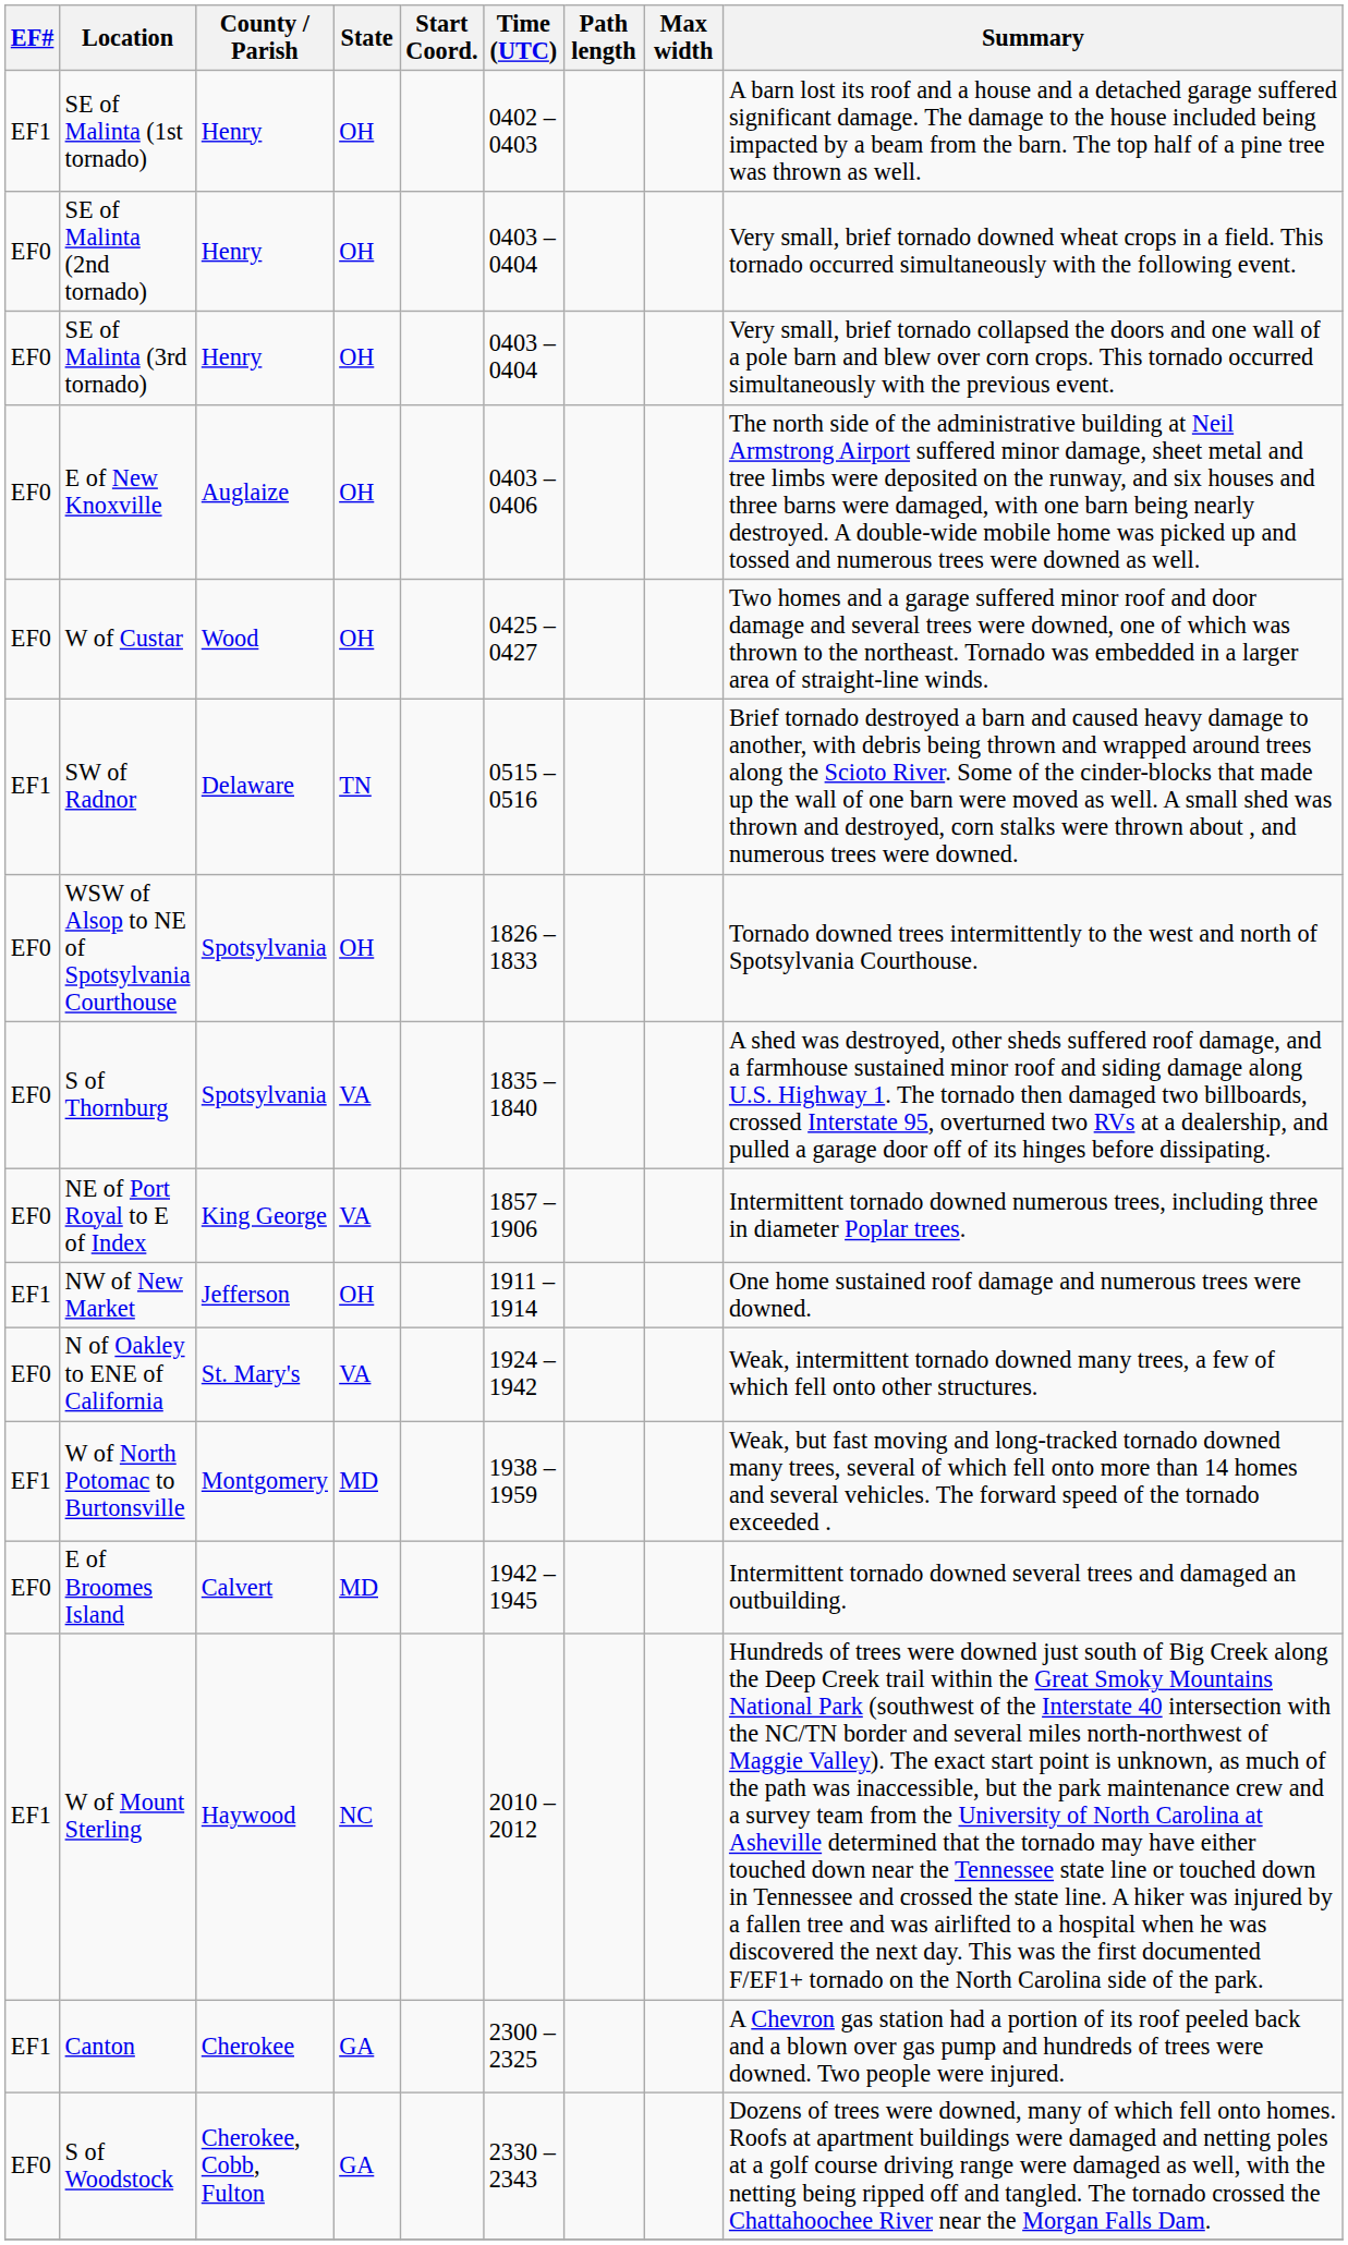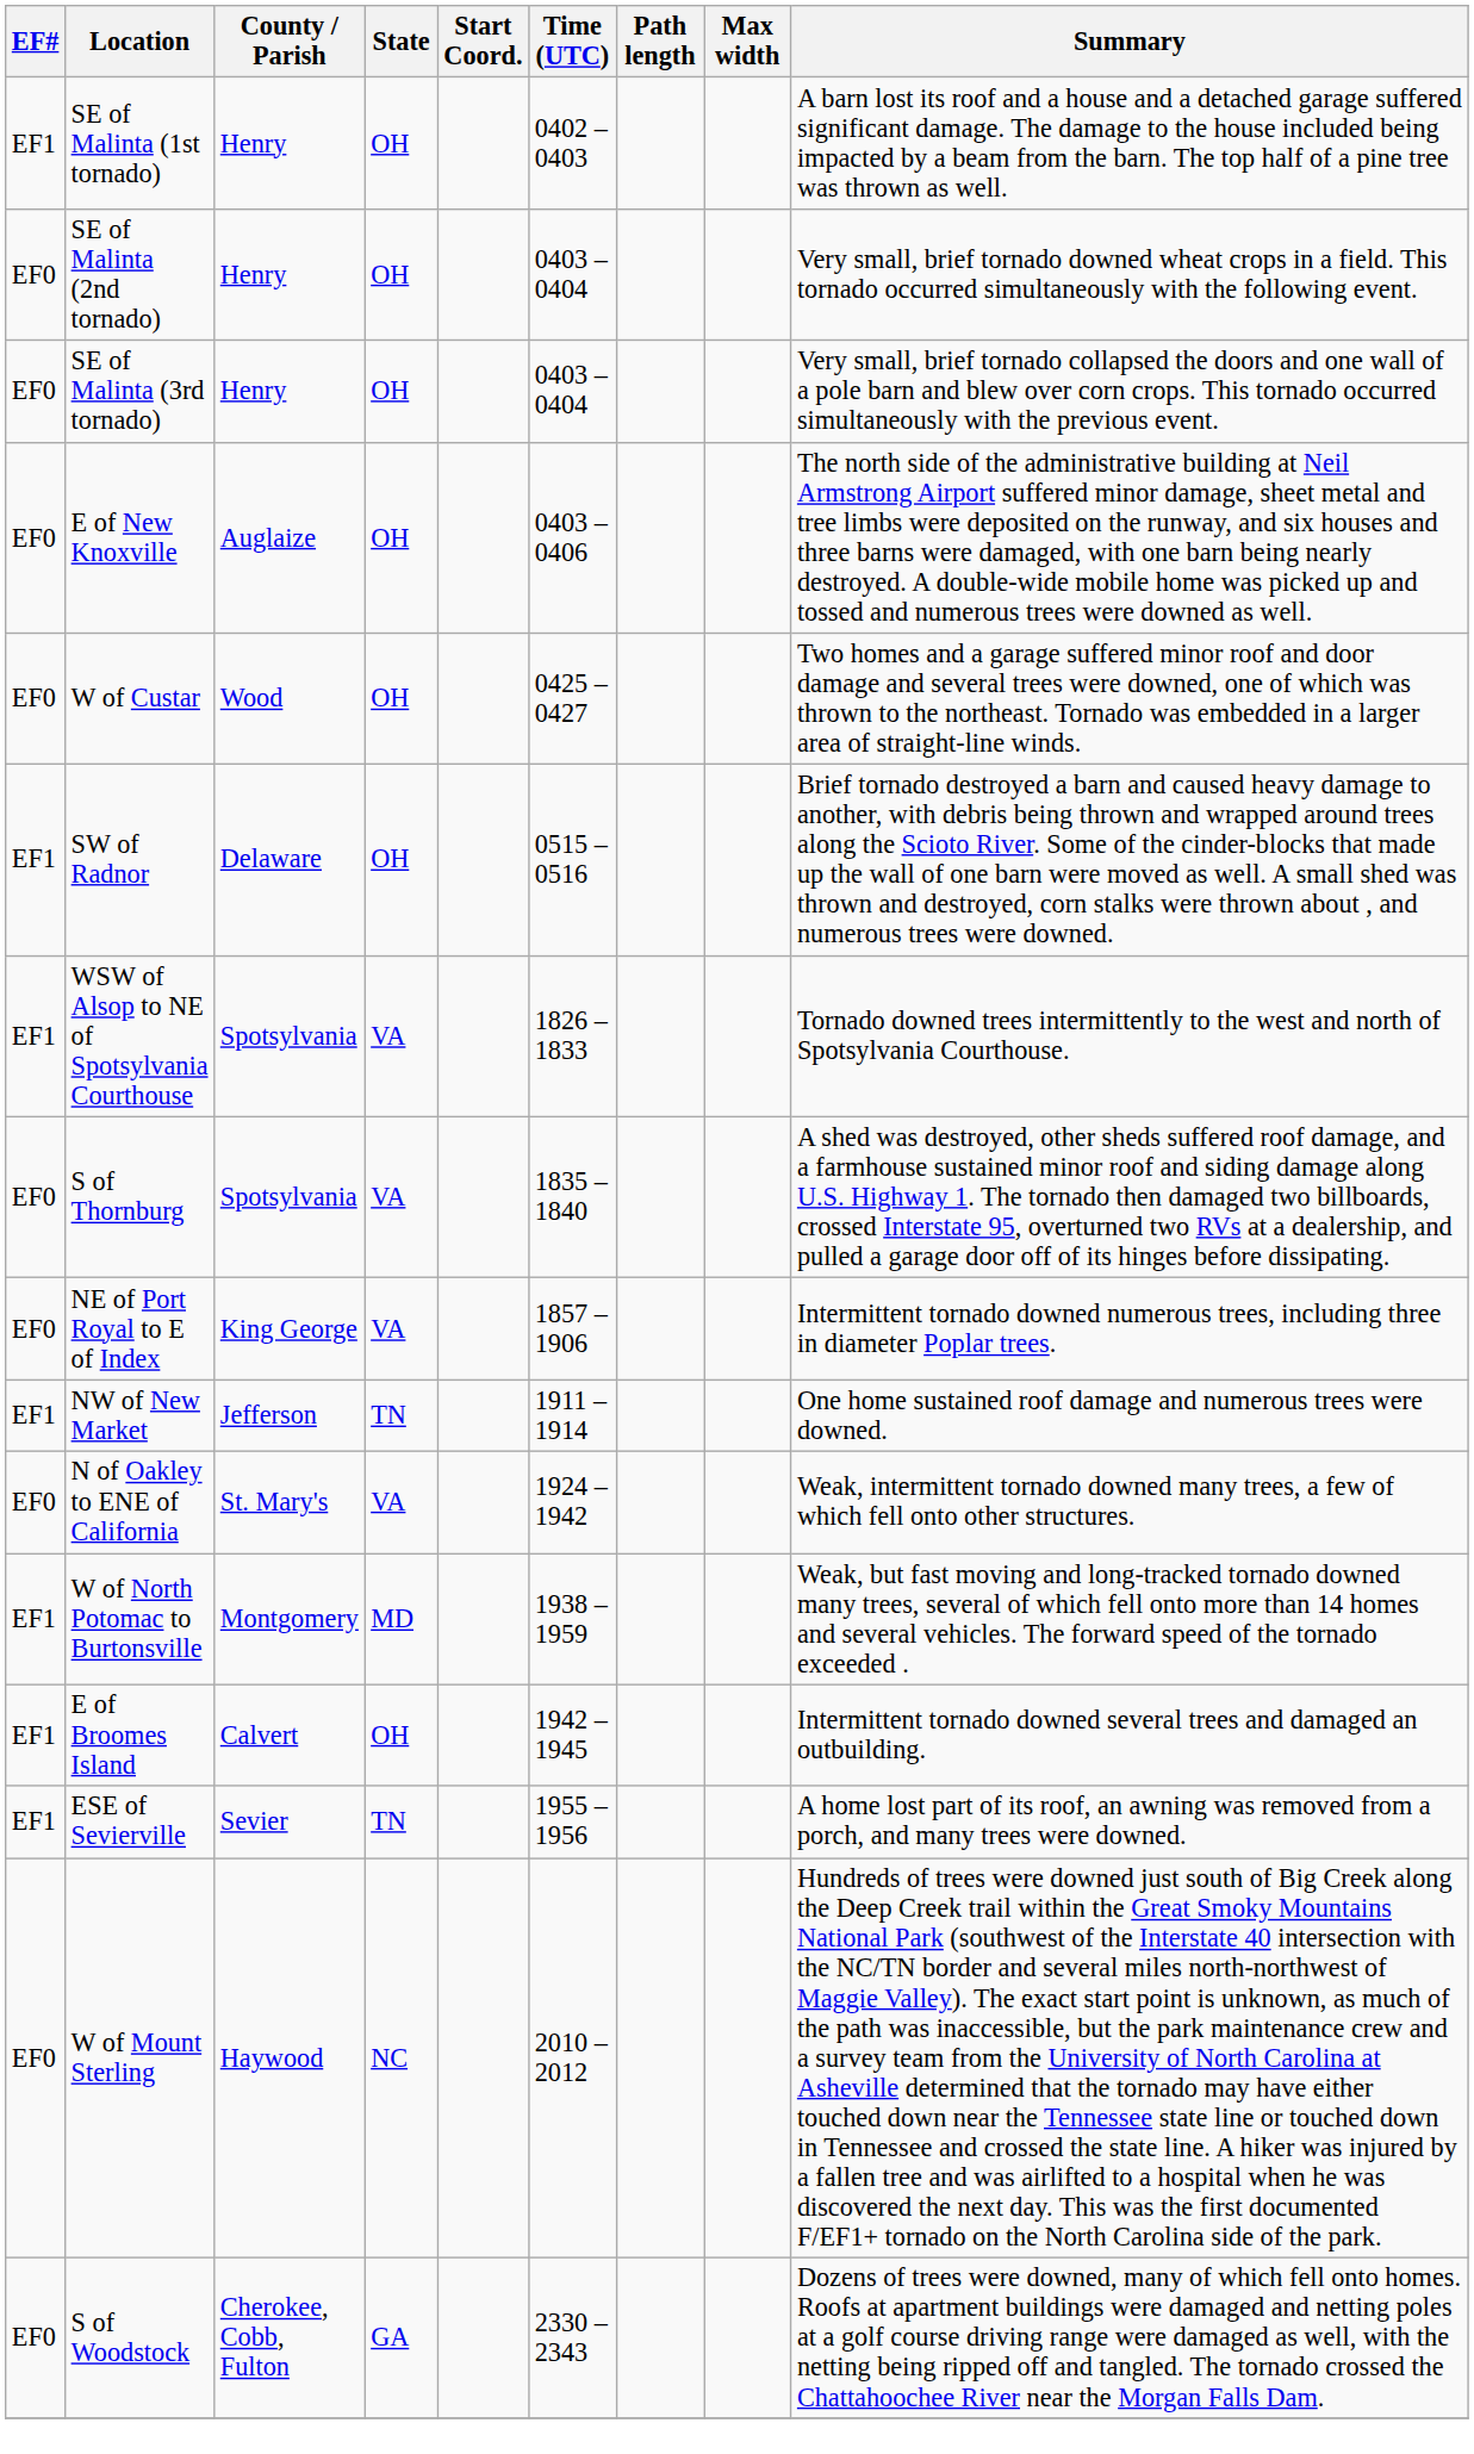SW of Radnor | State: TN -> OH
WSW of Alsop to NE of Spotsylvania Courthouse | EF#: EF0 -> EF1
WSW of Alsop to NE of Spotsylvania Courthouse | State: OH -> VA
NW of New Market | State: OH -> TN
E of Broomes Island | EF#: EF0 -> EF1
E of Broomes Island | State: MD -> OH
+ row: EF1 | ESE of Sevierville | Sevier | TN | 1955 – 1956 | A home lost part of its roof, an awning was removed from a porch, and many trees were downed.
W of Mount Sterling | EF#: EF1 -> EF0
- row: EF1 | Canton | Cherokee | GA | 2300 – 2325 | A Chevron gas station had a portion of its roof peeled back and a blown over gas pump and hundreds of trees were downed. Two people were injured.
